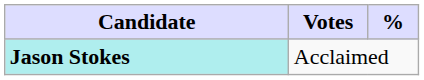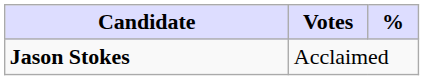Jason Stokes | Candidate: paleturquoise background -> no background
